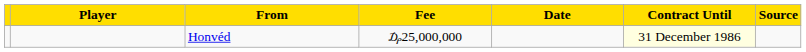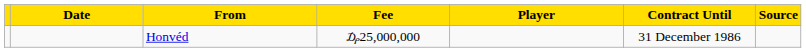columns swapped: Player <-> Date
Honvéd | Contract Until: lightyellow background -> no background
